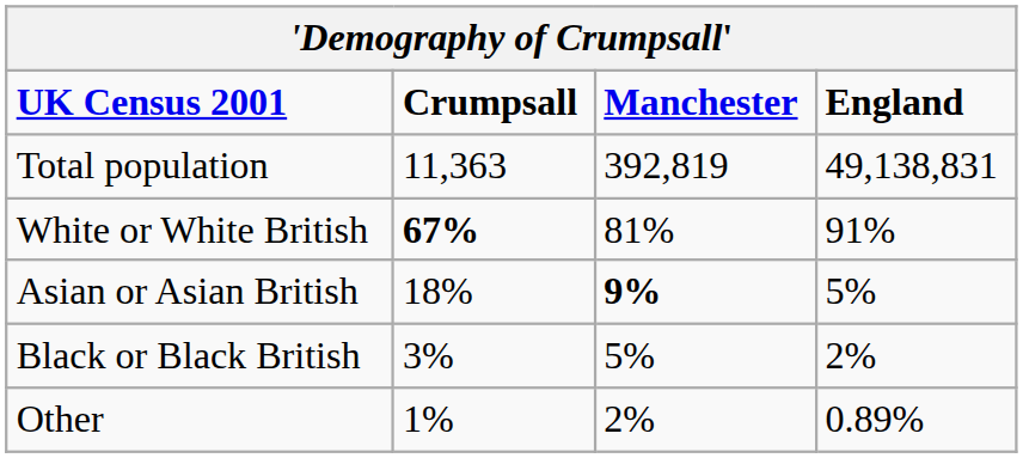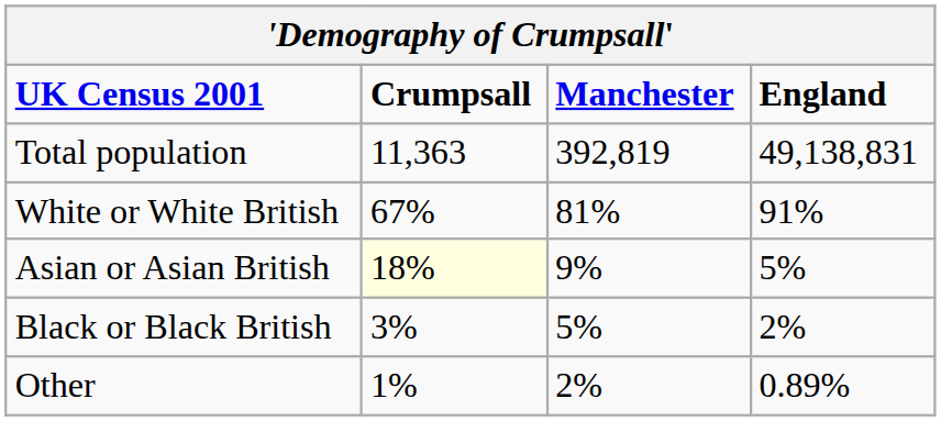White or White British | Crumpsall: bold -> normal
Asian or Asian British | Crumpsall: no background -> lightyellow background
Asian or Asian British | Manchester: bold -> normal
